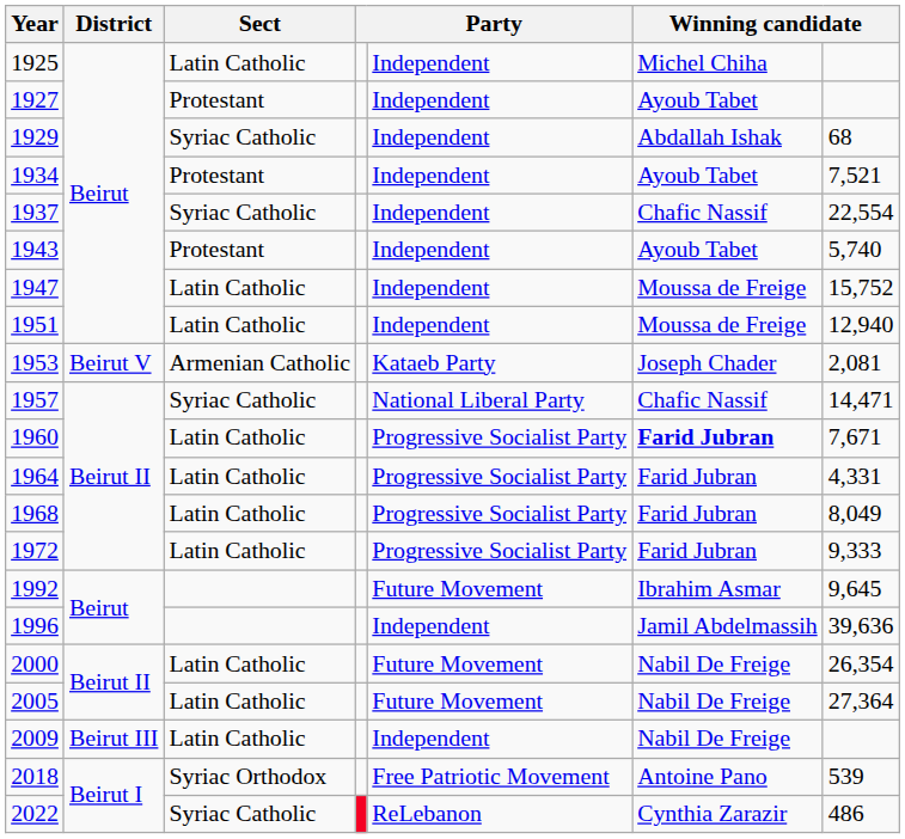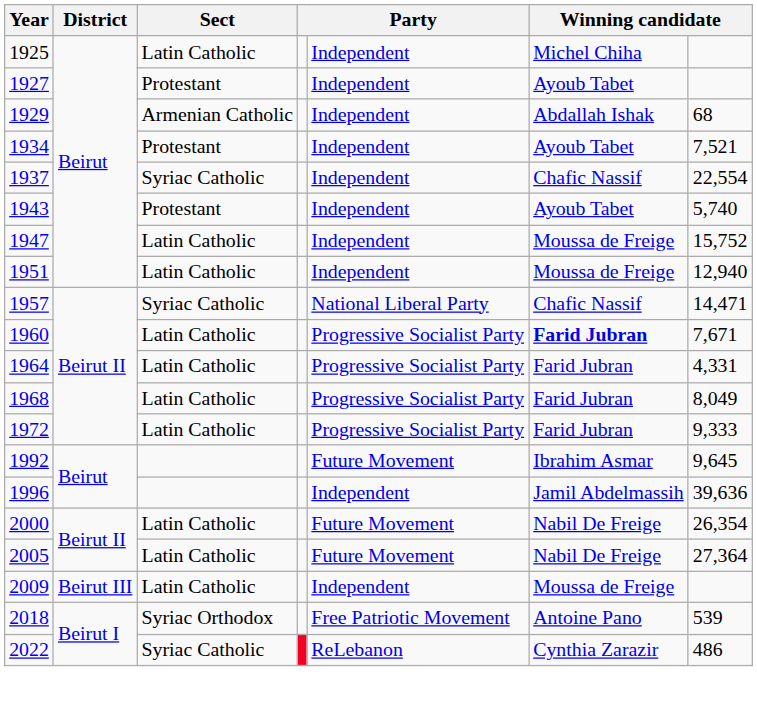1929 | Sect: Syriac Catholic -> Armenian Catholic
- row: 1953 | Beirut V | Armenian Catholic | Kataeb Party | Joseph Chader | 2,081
2009 | column 6: Nabil De Freige -> Moussa de Freige
